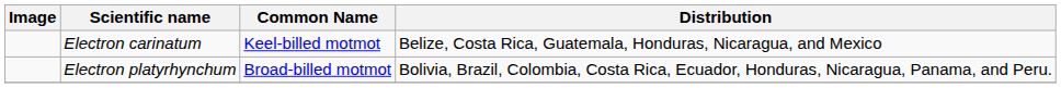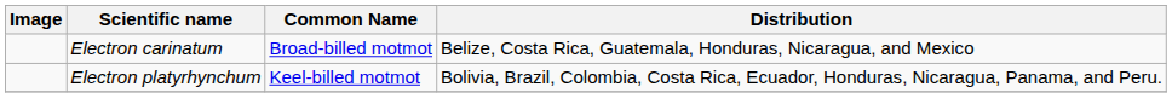Electron carinatum | Common Name: Keel-billed motmot -> Broad-billed motmot
Electron platyrhynchum | Common Name: Broad-billed motmot -> Keel-billed motmot
